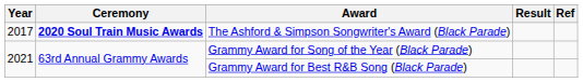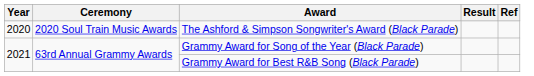The Ashford & Simpson Songwriter's Award (Black Parade) | Year: 2017 -> 2020
The Ashford & Simpson Songwriter's Award (Black Parade) | Ceremony: bold -> normal
